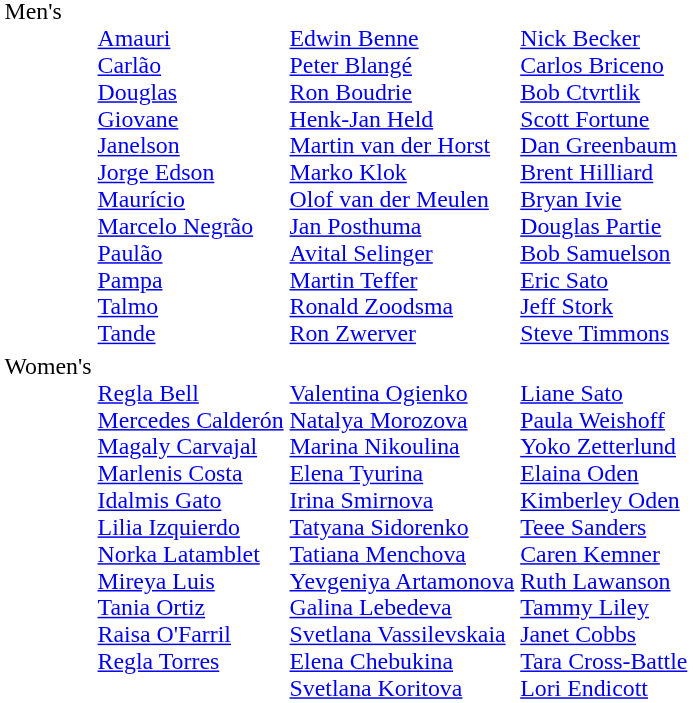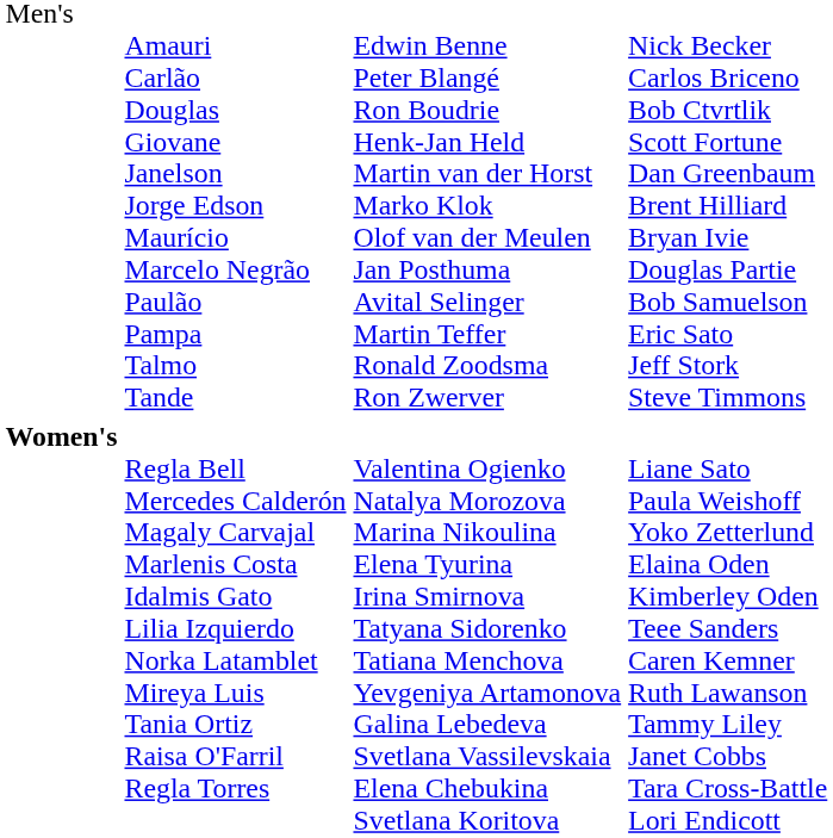Women's | column 1: normal -> bold
